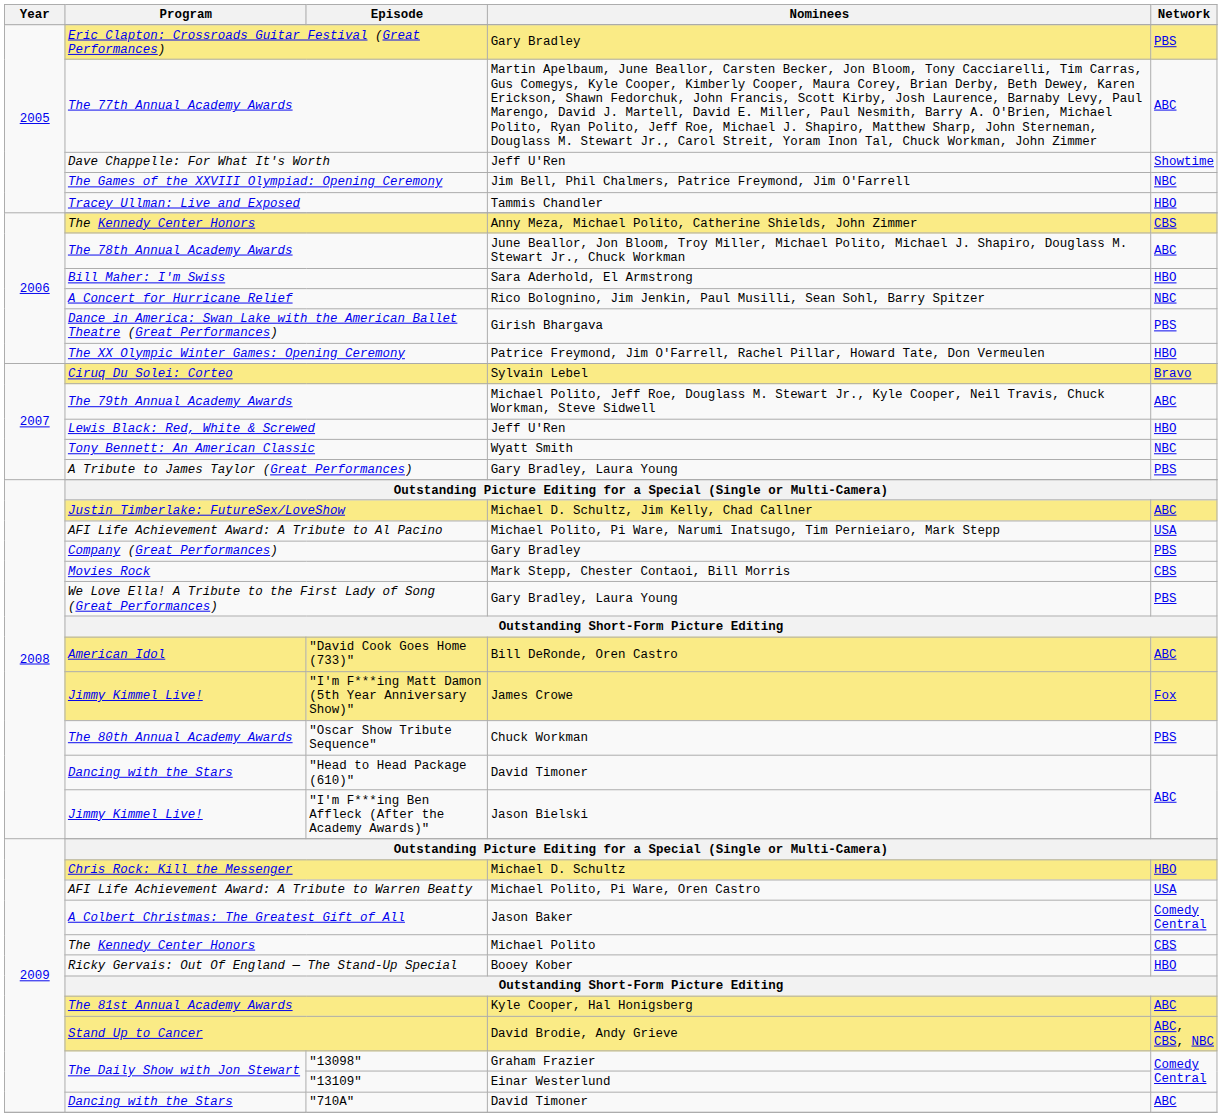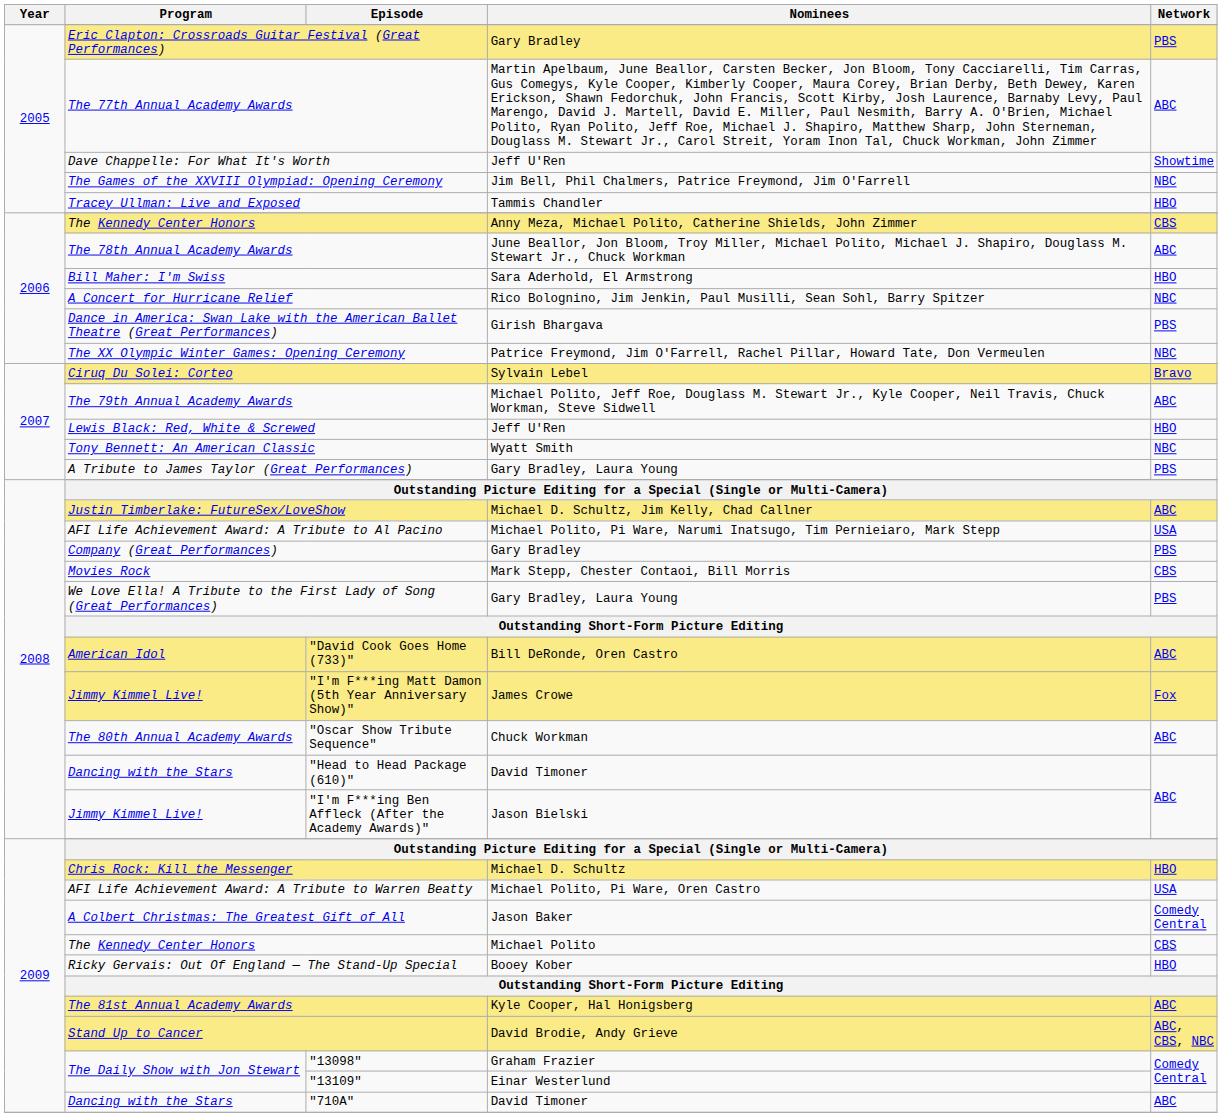The XX Olympic Winter Games: Opening Ceremony | Network: HBO -> NBC
"Oscar Show Tribute Sequence" | Network: PBS -> ABC
